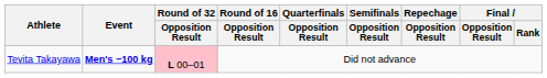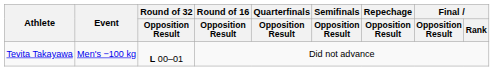Tevita Takayawa | Event: bold -> normal
Tevita Takayawa | Round of 32 / Opposition Result: pink background -> no background
